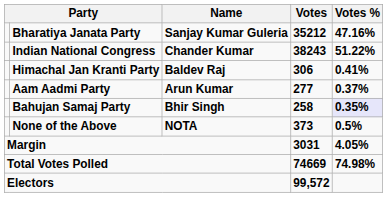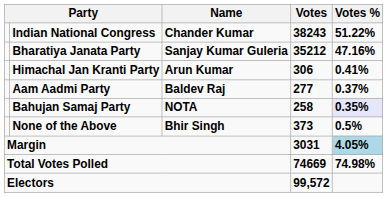rows swapped: Indian National Congress <-> Bharatiya Janata Party
Himachal Jan Kranti Party | Name: Baldev Raj -> Arun Kumar
Aam Aadmi Party | Name: Arun Kumar -> Baldev Raj
Bahujan Samaj Party | Name: Bhir Singh -> NOTA
None of the Above | Name: NOTA -> Bhir Singh
Margin | Votes %: no background -> lightblue background
